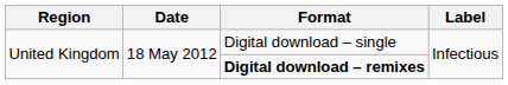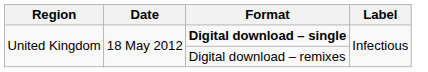Digital download – single | Format: normal -> bold
Digital download – remixes | Format: bold -> normal
